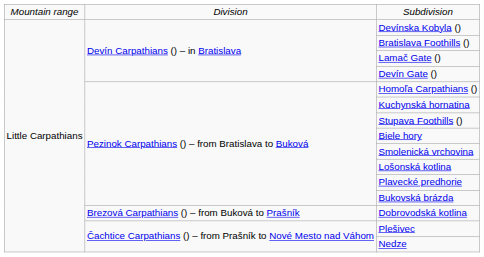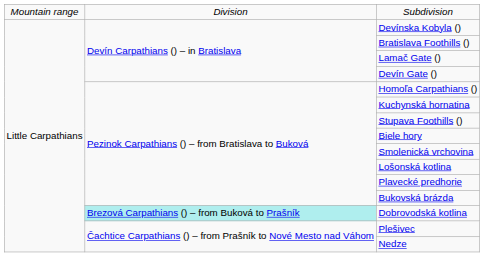Dobrovodská kotlina | column 2: no background -> paleturquoise background
